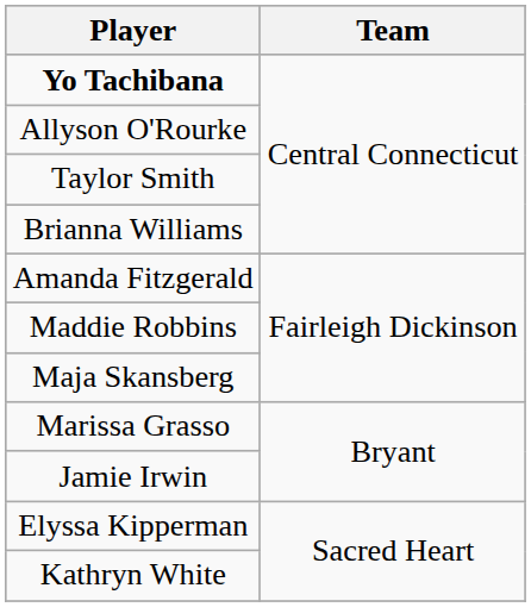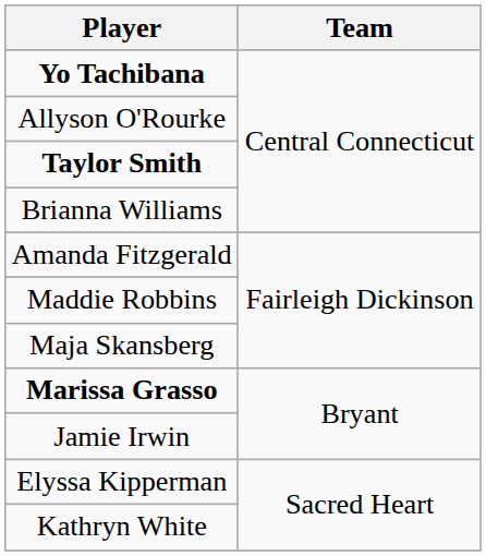Taylor Smith | Player: normal -> bold
Marissa Grasso | Player: normal -> bold
